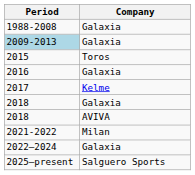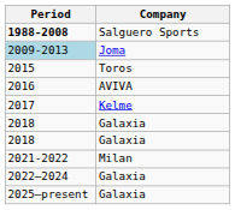row 2 | Period: normal -> bold
row 2 | Company: Galaxia -> Salguero Sports
row 3 | Company: Galaxia -> Joma
row 5 | Company: Galaxia -> AVIVA
row 8 | Company: AVIVA -> Galaxia
row 11 | Company: Salguero Sports -> Galaxia
